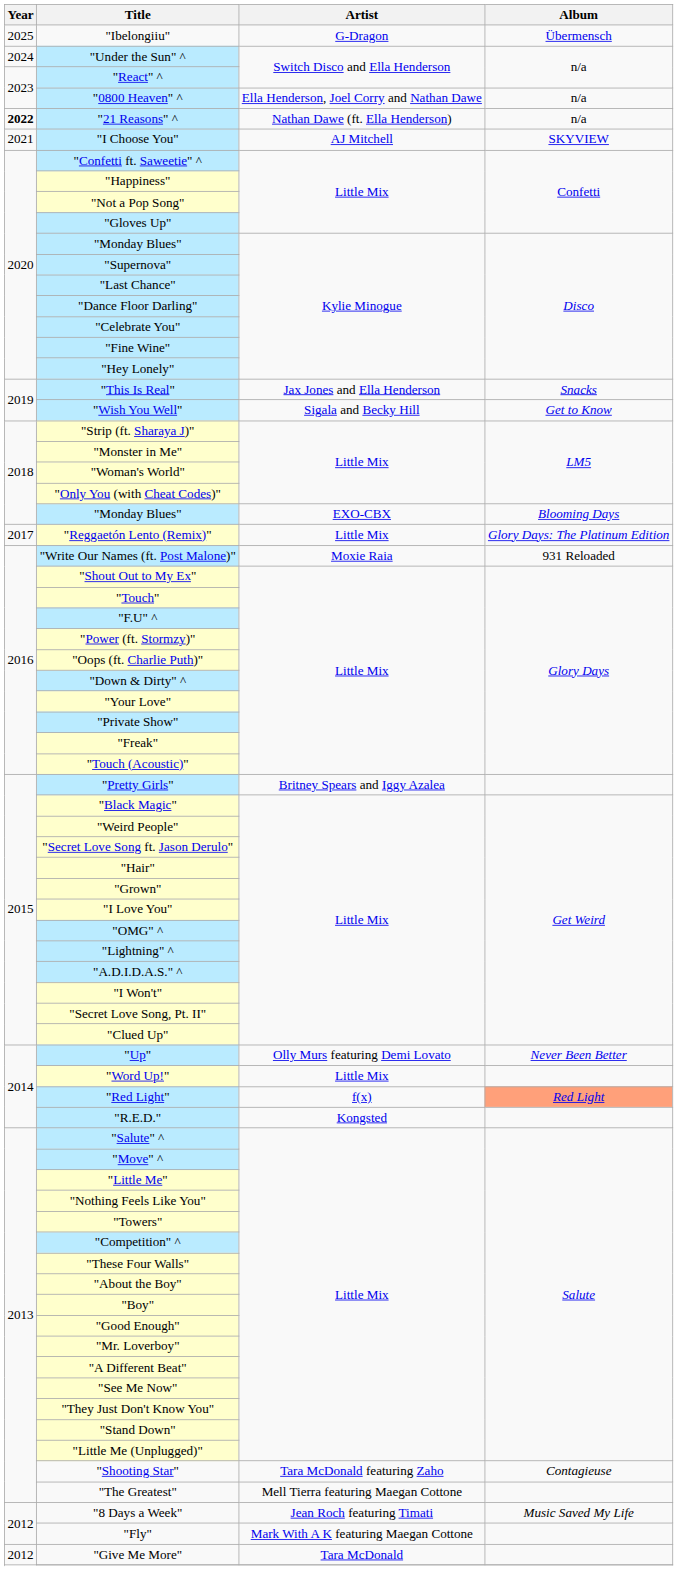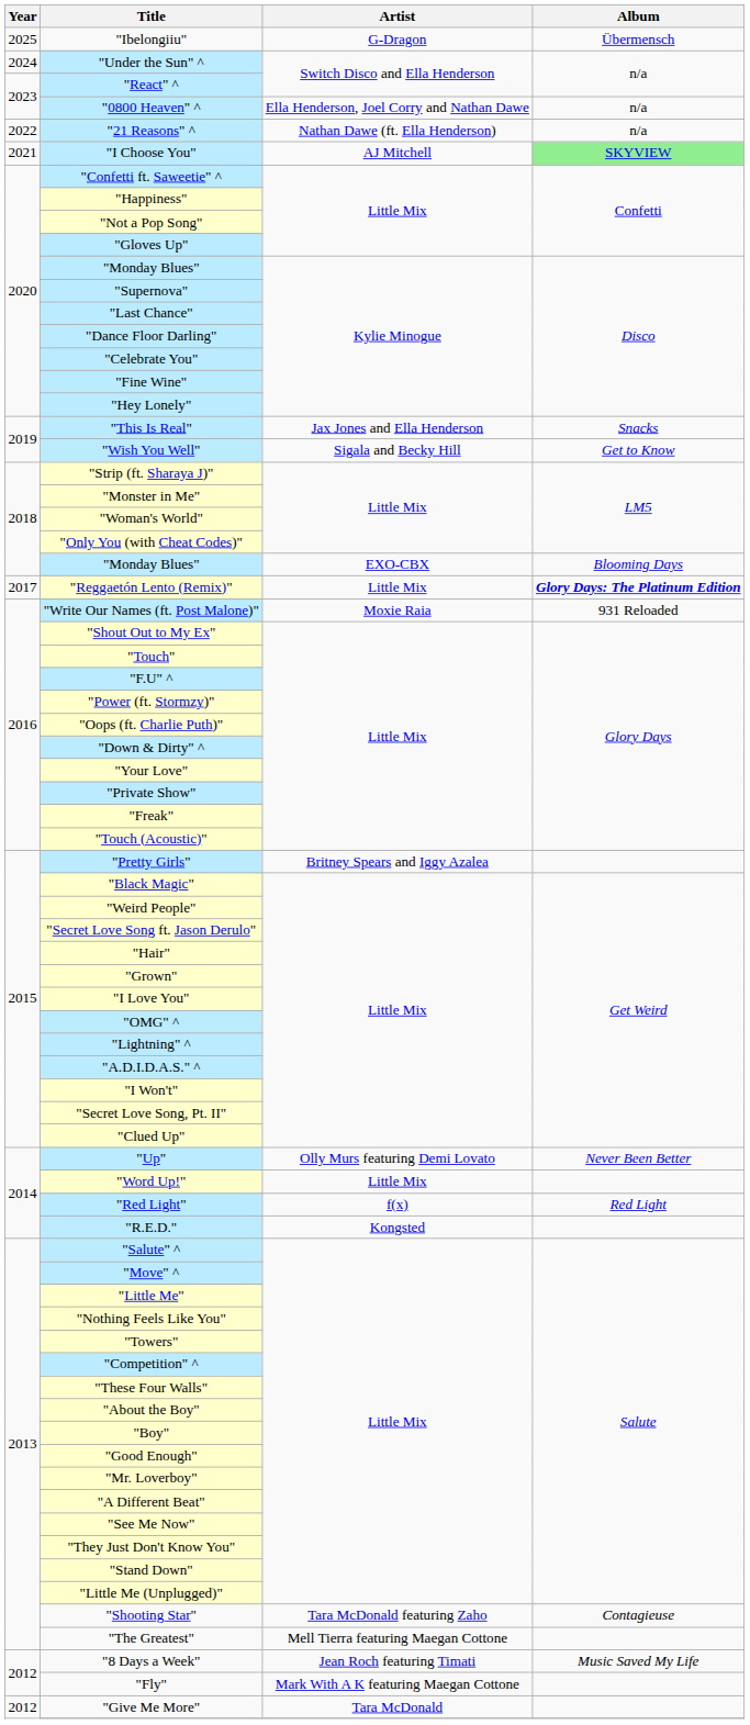"21 Reasons" ^ | Year: bold -> normal
"I Choose You" | Album: no background -> lightgreen background
"Reggaetón Lento (Remix)" | Album: normal -> bold
"Red Light" | Album: lightsalmon background -> no background
